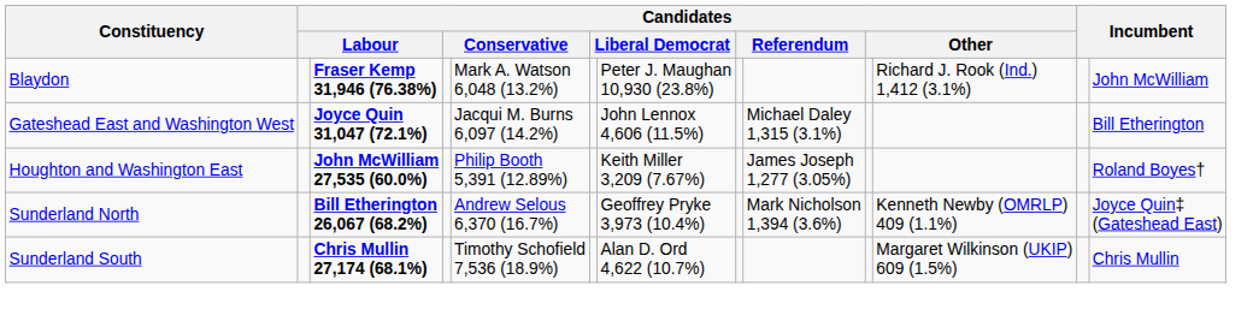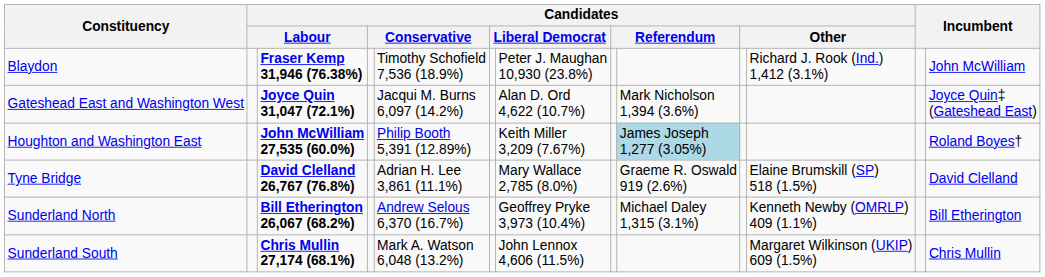Blaydon | column 5: Mark A. Watson 6,048 (13.2%) -> Timothy Schofield 7,536 (18.9%)
Gateshead East and Washington West | column 7: John Lennox 4,606 (11.5%) -> Alan D. Ord 4,622 (10.7%)
Gateshead East and Washington West | column 9: Michael Daley 1,315 (3.1%) -> Mark Nicholson 1,394 (3.6%)
Gateshead East and Washington West | column 13: Bill Etherington -> Joyce Quin‡ (Gateshead East)
Houghton and Washington East | column 9: no background -> lightblue background
+ row: Tyne Bridge | David Clelland 26,767 (76.8%) | Adrian H. Lee 3,861 (11.1%) | Mary Wallace 2,785 (8.0%) | Graeme R. Oswald 919 (2.6%) | Elaine Brumskill (SP) 518 (1.5%) | David Clelland
Sunderland North | column 9: Mark Nicholson 1,394 (3.6%) -> Michael Daley 1,315 (3.1%)
Sunderland North | column 13: Joyce Quin‡ (Gateshead East) -> Bill Etherington
Sunderland South | column 5: Timothy Schofield 7,536 (18.9%) -> Mark A. Watson 6,048 (13.2%)
Sunderland South | column 7: Alan D. Ord 4,622 (10.7%) -> John Lennox 4,606 (11.5%)
